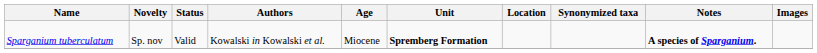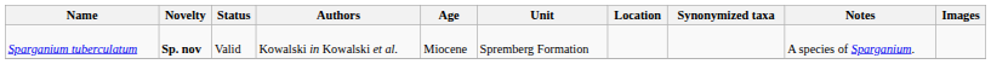Sparganium tuberculatum | Novelty: normal -> bold
Sparganium tuberculatum | Unit: bold -> normal
Sparganium tuberculatum | Notes: bold -> normal
